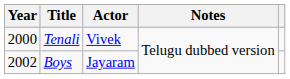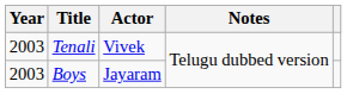Tenali | Year: 2000 -> 2003
Boys | Year: 2002 -> 2003
